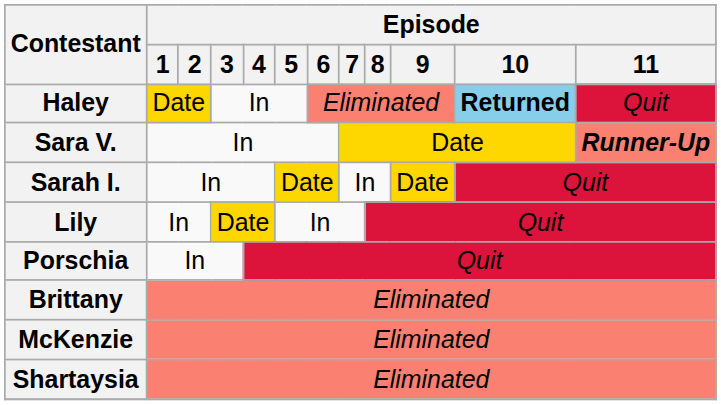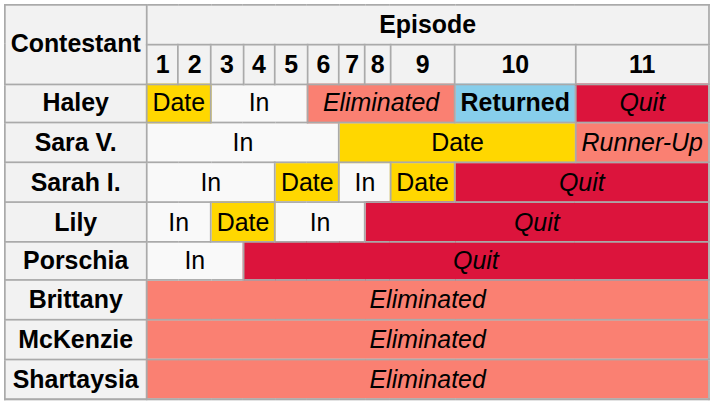Sara V. | Episode / 11: bold -> normal
